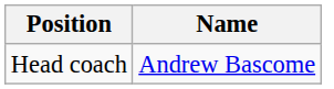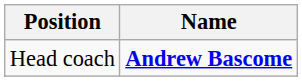Head coach | Name: normal -> bold
